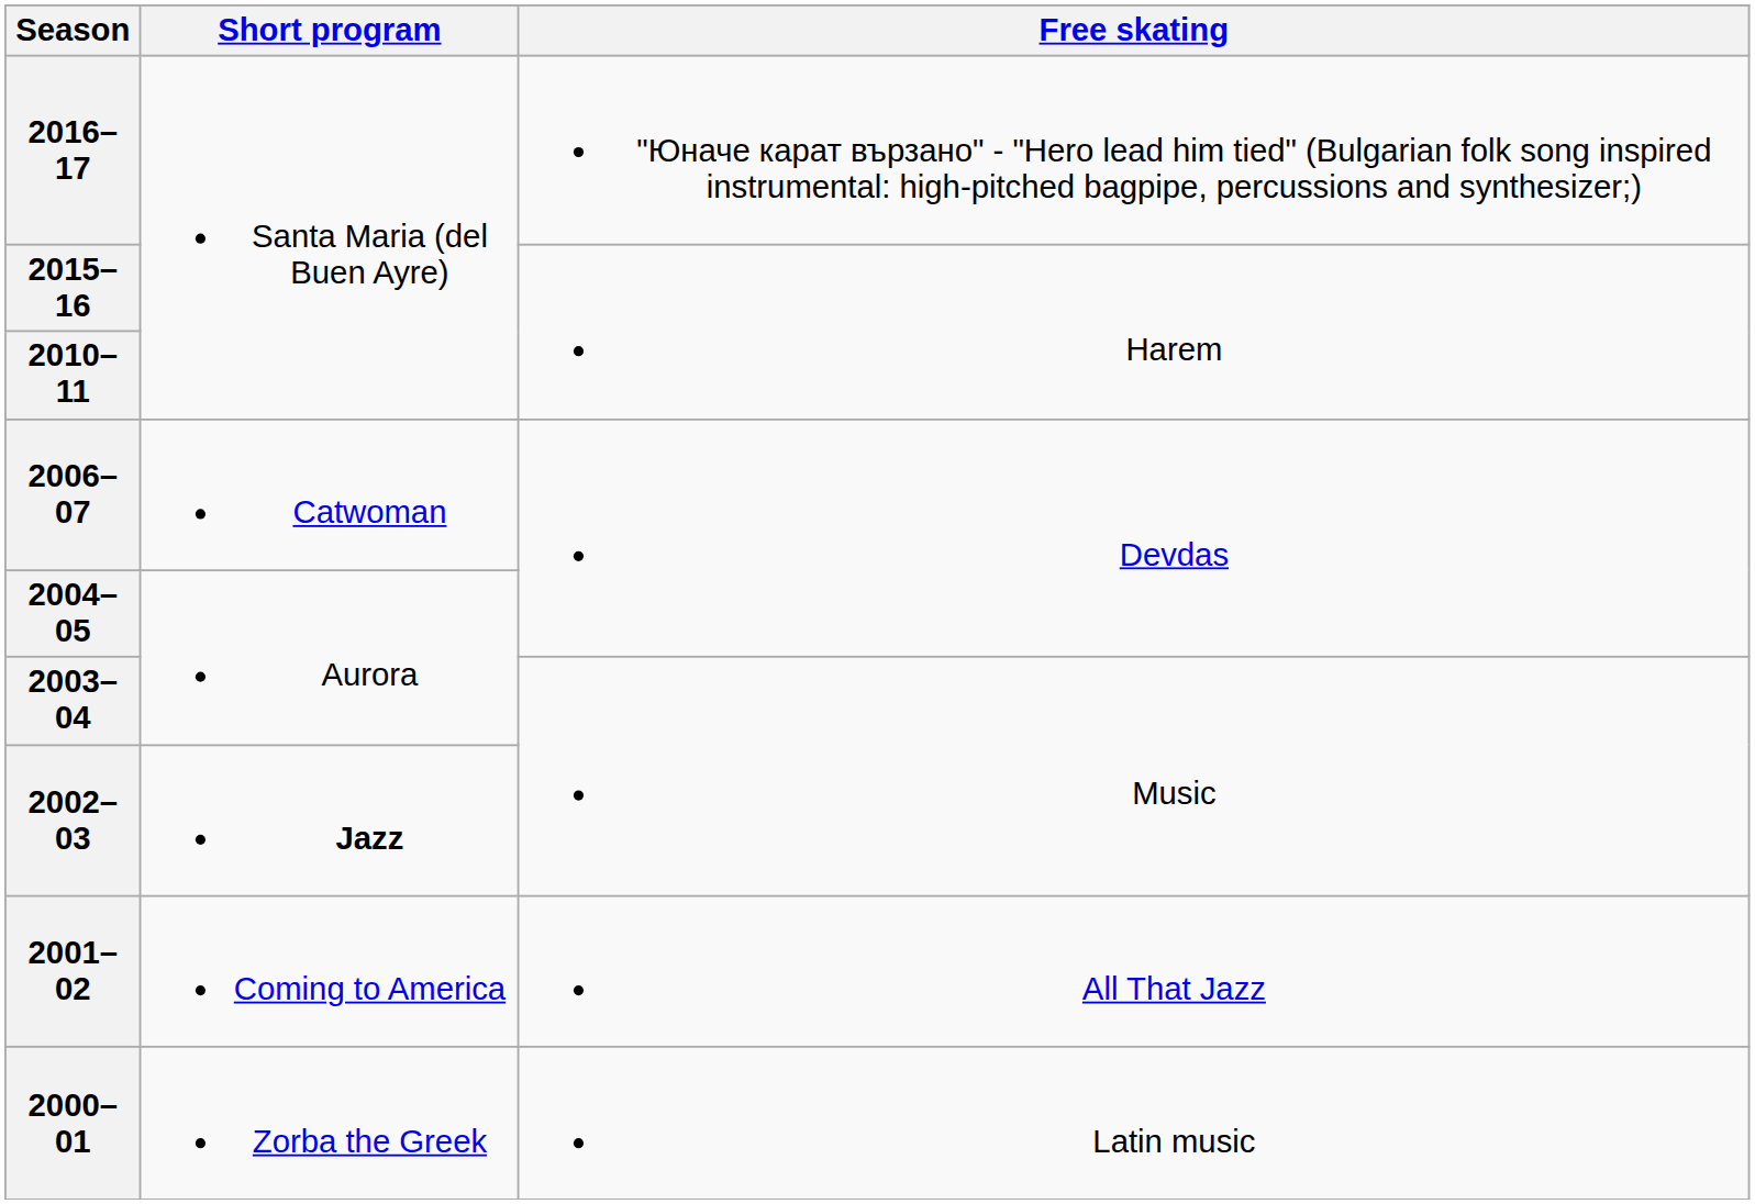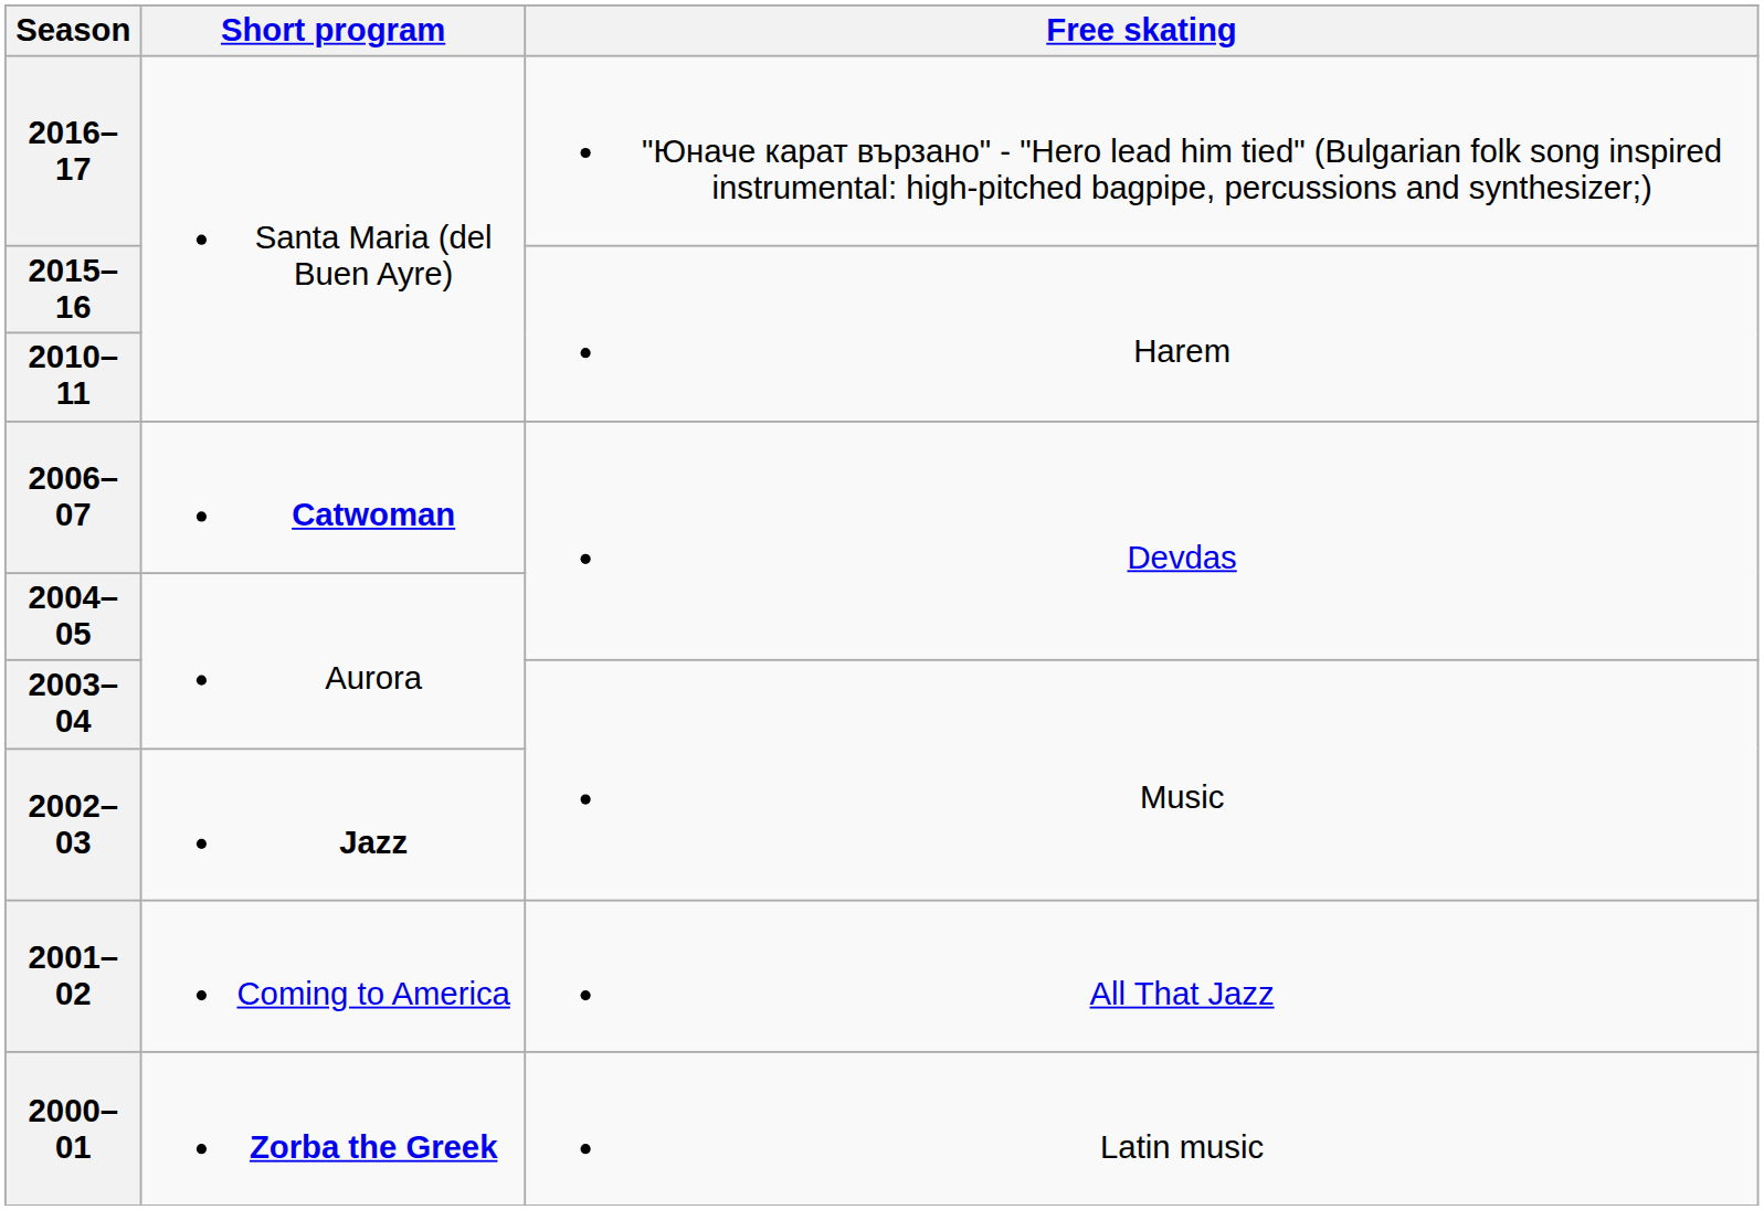2006–07 | Short program: normal -> bold
2000–01 | Short program: normal -> bold
